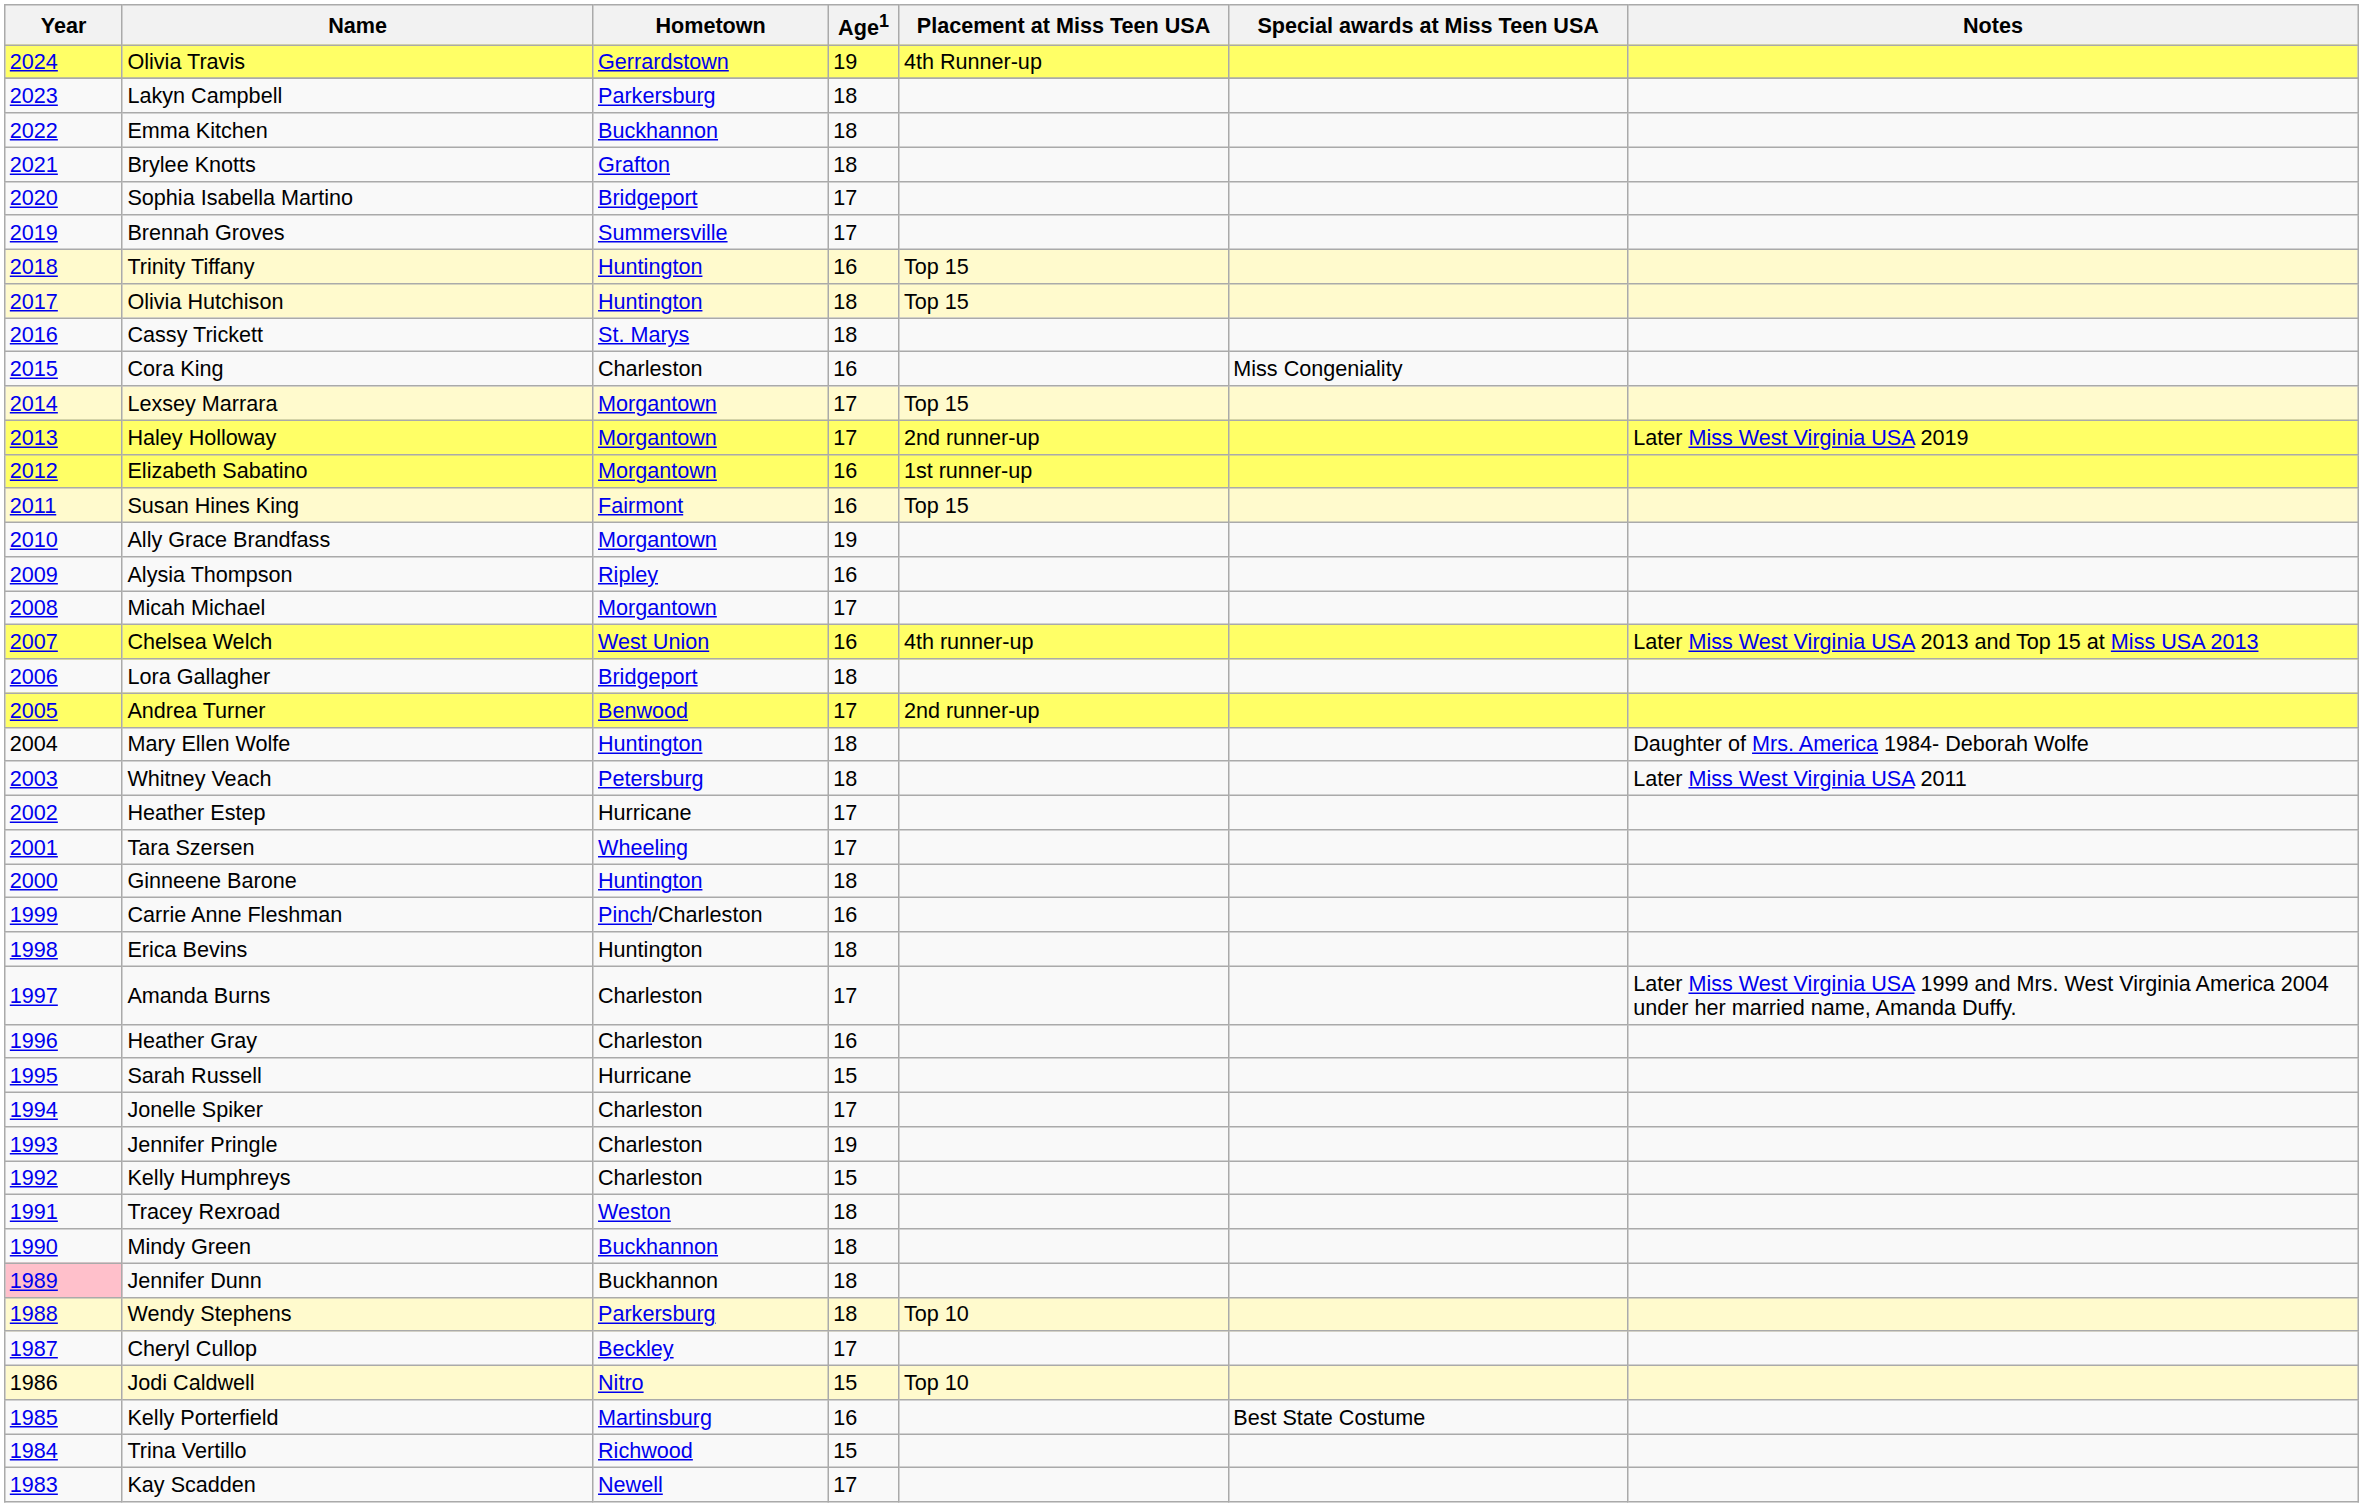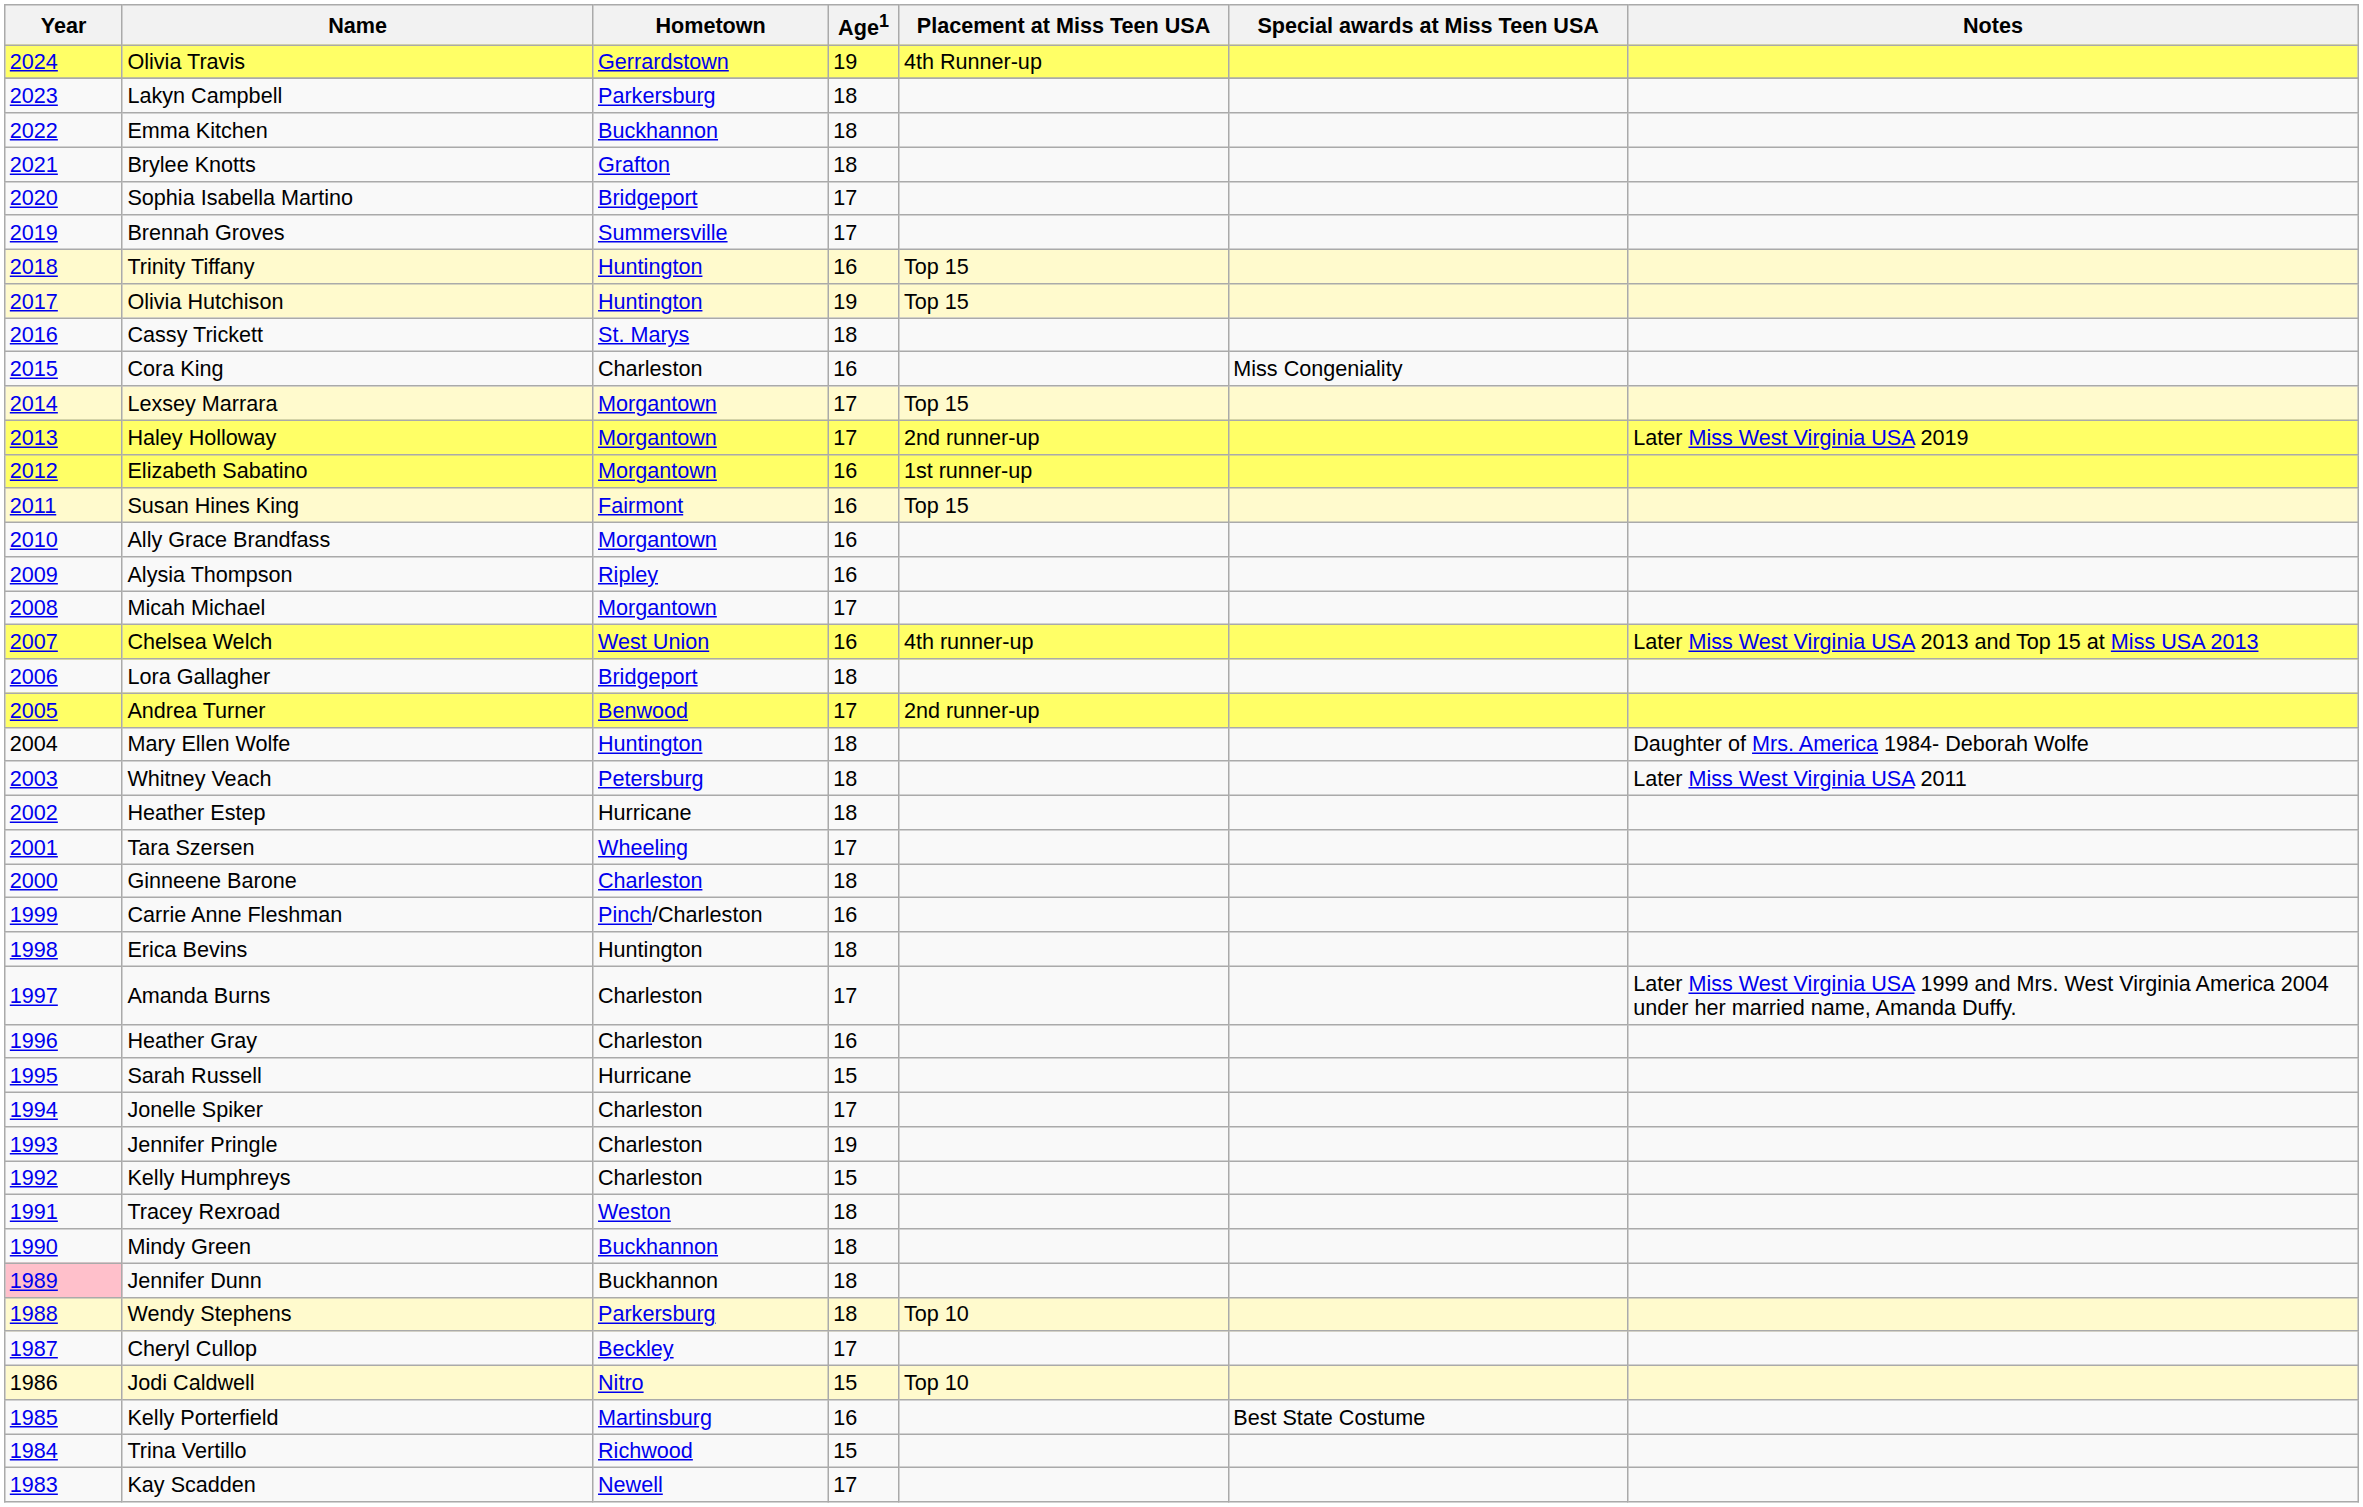Olivia Hutchison | Age1: 18 -> 19
Ally Grace Brandfass | Age1: 19 -> 16
Heather Estep | Age1: 17 -> 18
Ginneene Barone | Hometown: Huntington -> Charleston
